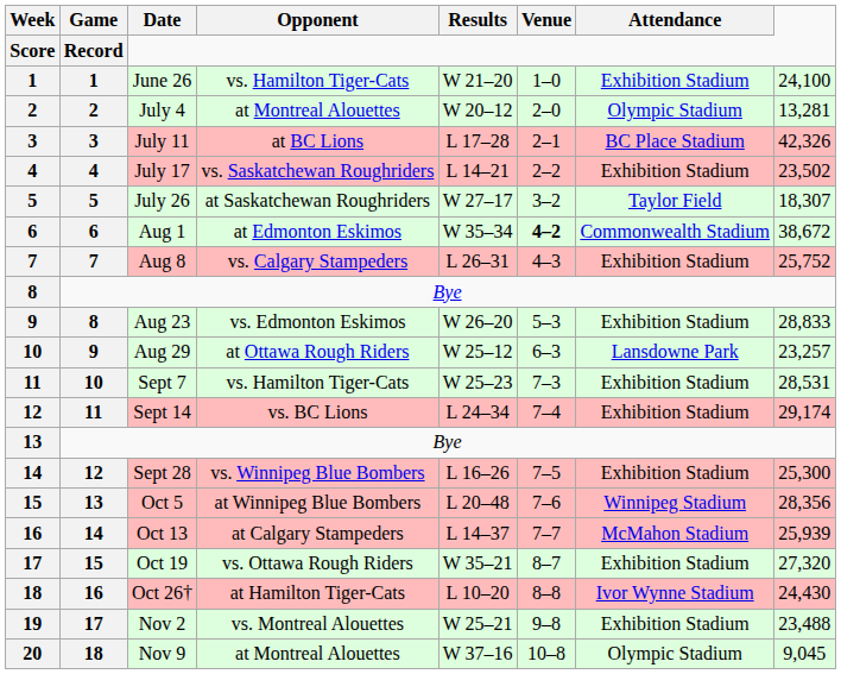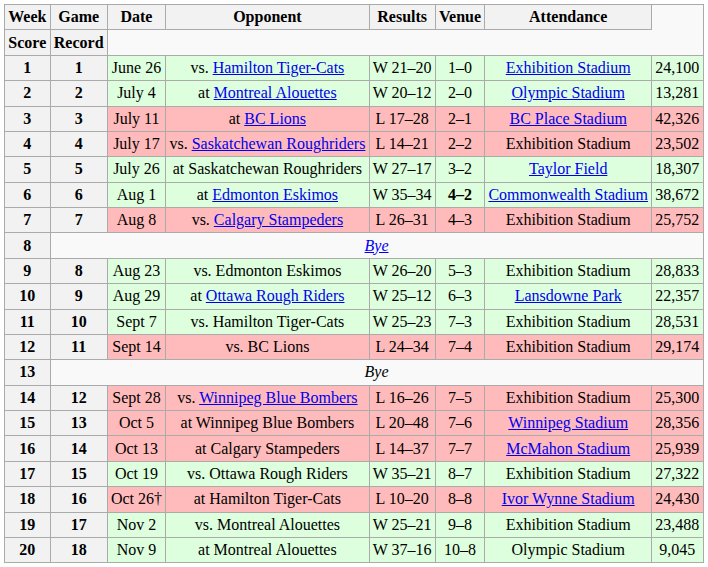Aug 29 | column 8: 23,257 -> 22,357
Oct 19 | column 8: 27,320 -> 27,322
